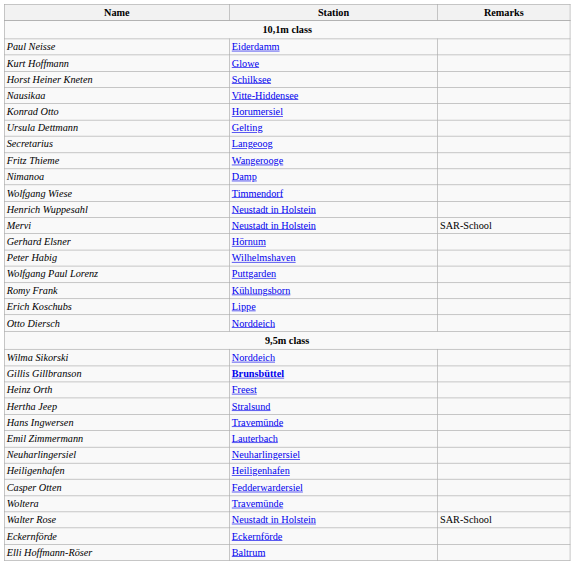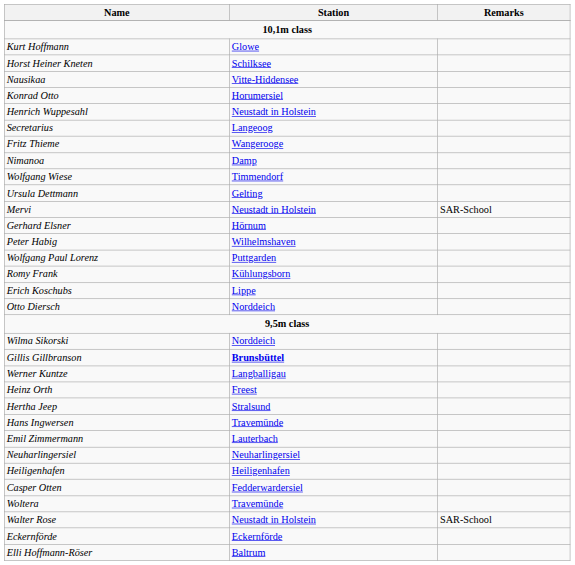- row: Paul Neisse | Eiderdamm
rows swapped: Henrich Wuppesahl <-> Ursula Dettmann
+ row: Werner Kuntze | Langballigau
